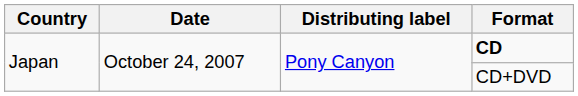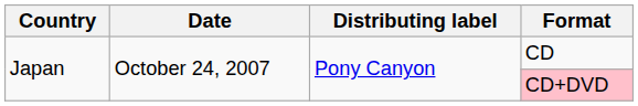CD | Format: bold -> normal
CD+DVD | Format: no background -> pink background
